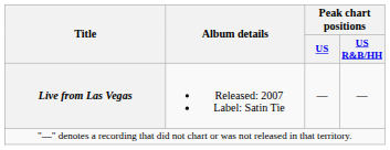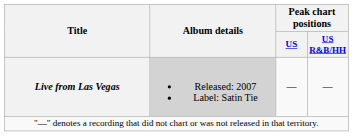Live from Las Vegas | Album details: no background -> lightgrey background
